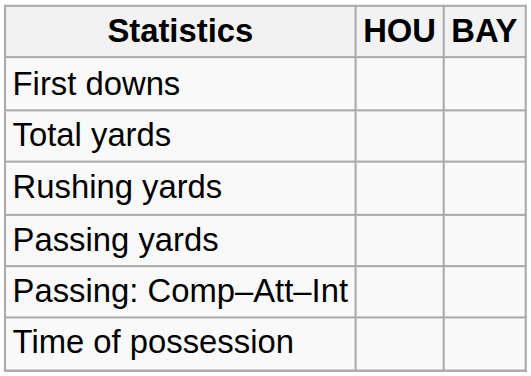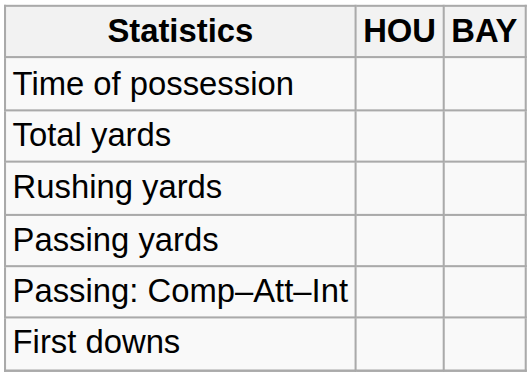rows swapped: First downs <-> Time of possession
